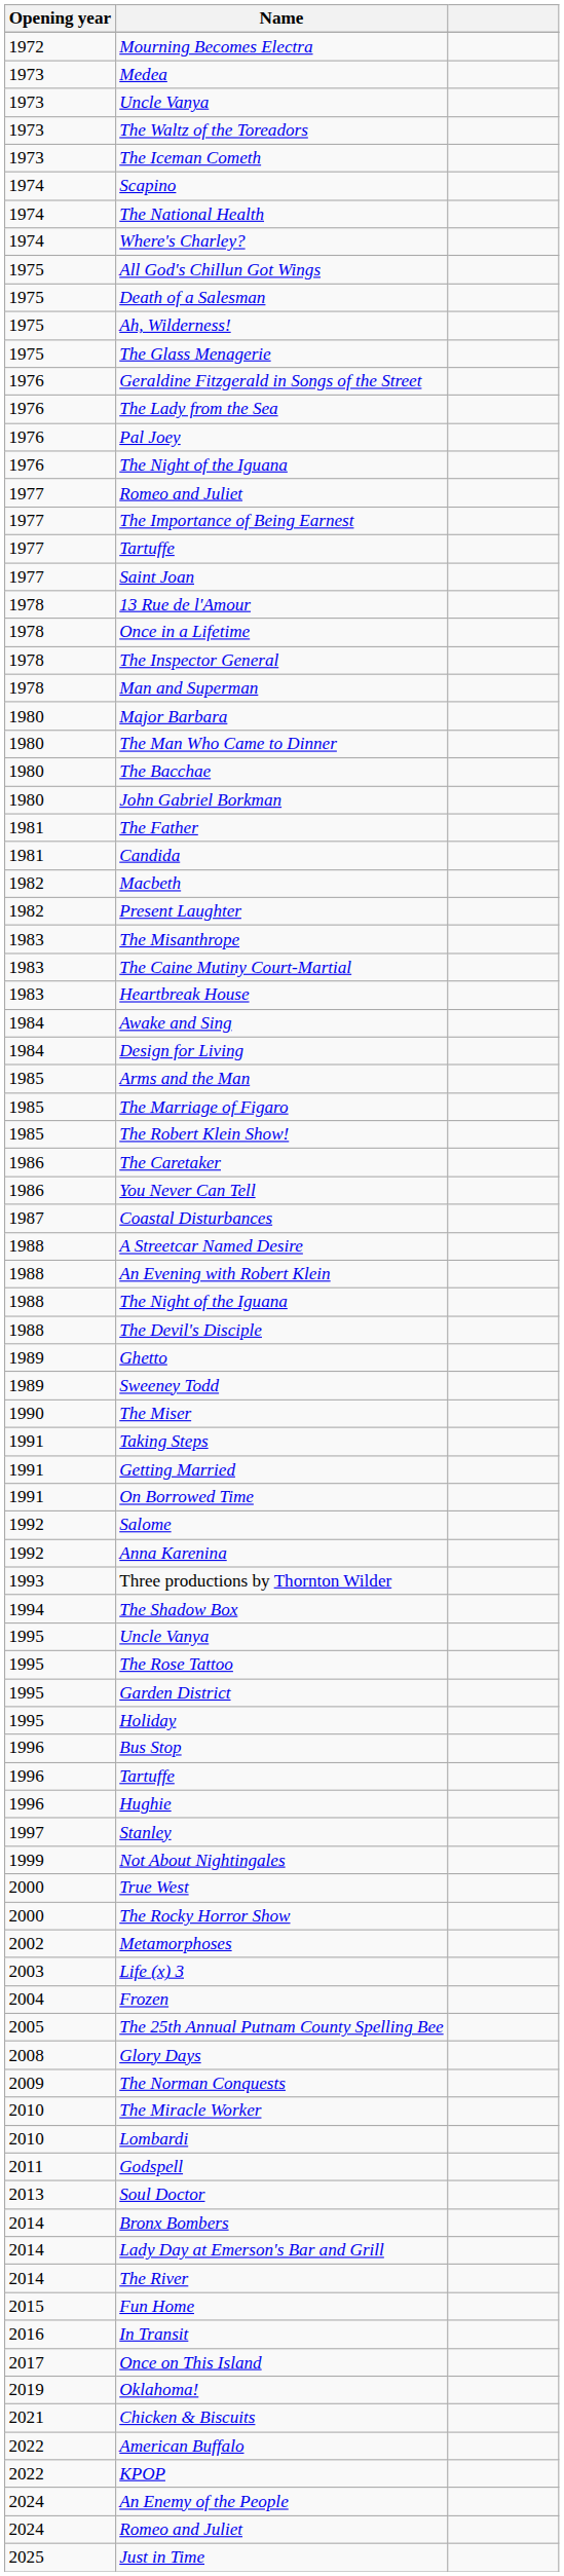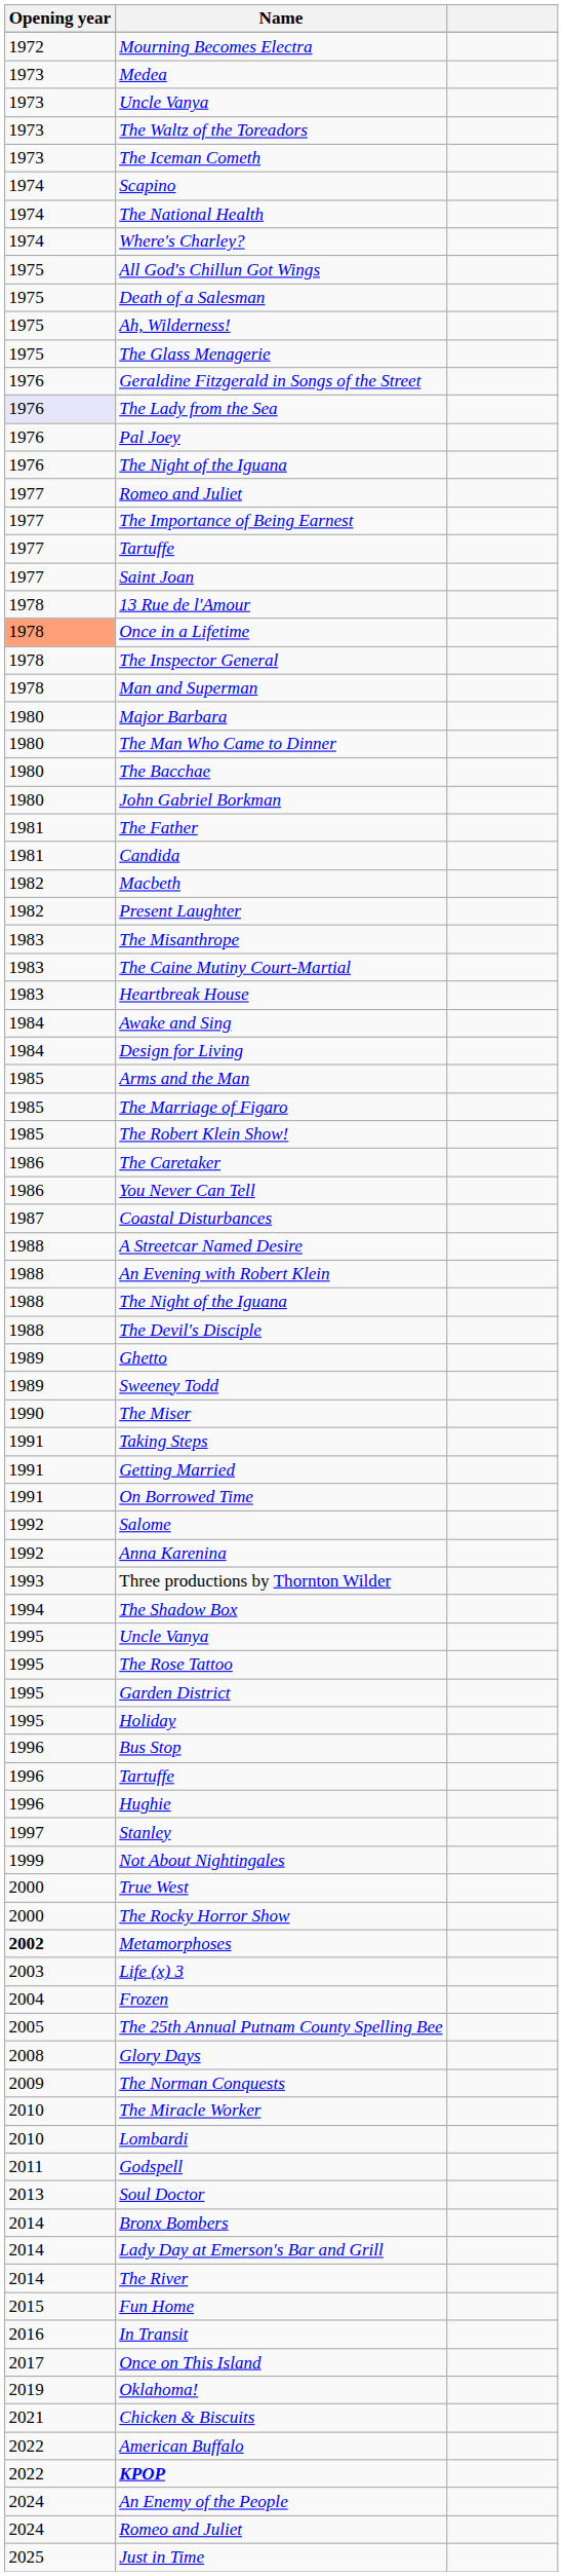The Lady from the Sea | Opening year: no background -> lavender background
Once in a Lifetime | Opening year: no background -> lightsalmon background
Metamorphoses | Opening year: normal -> bold
KPOP | Name: normal -> bold
